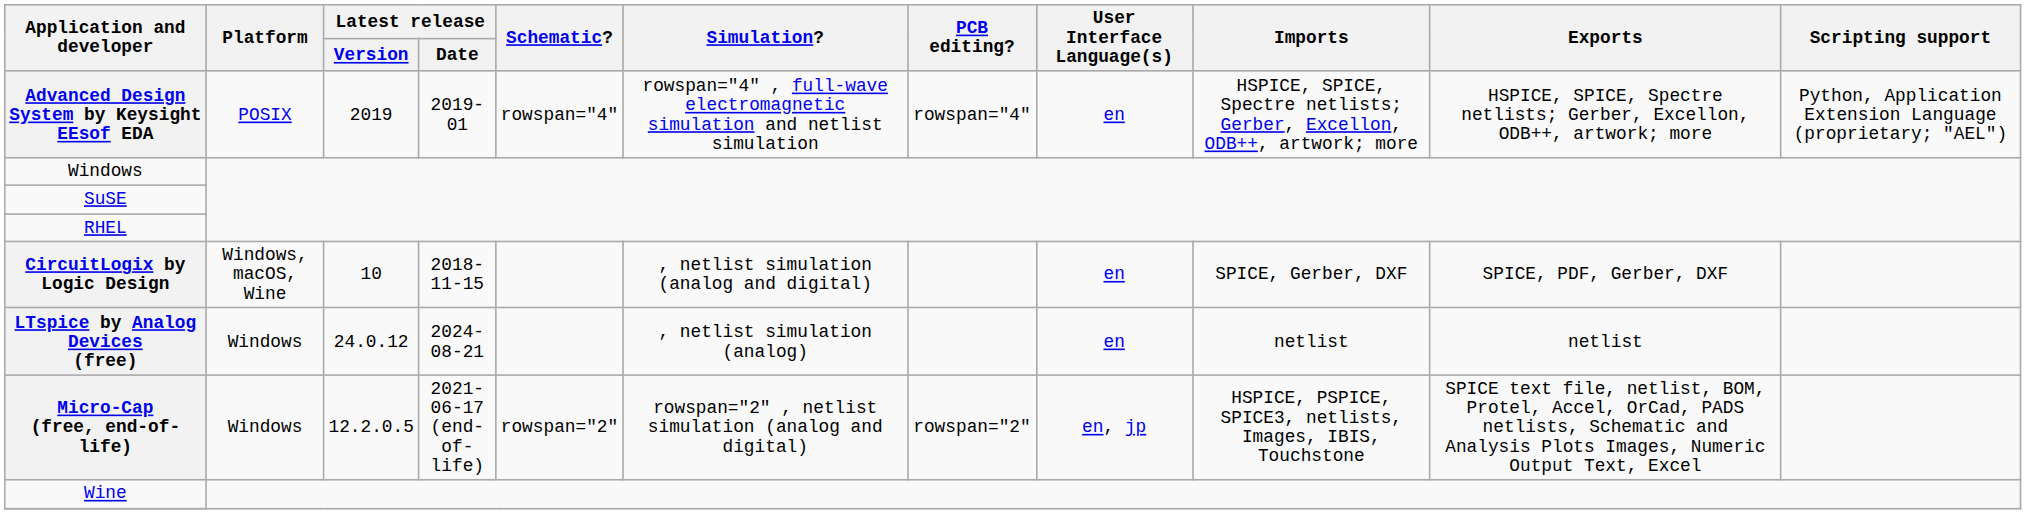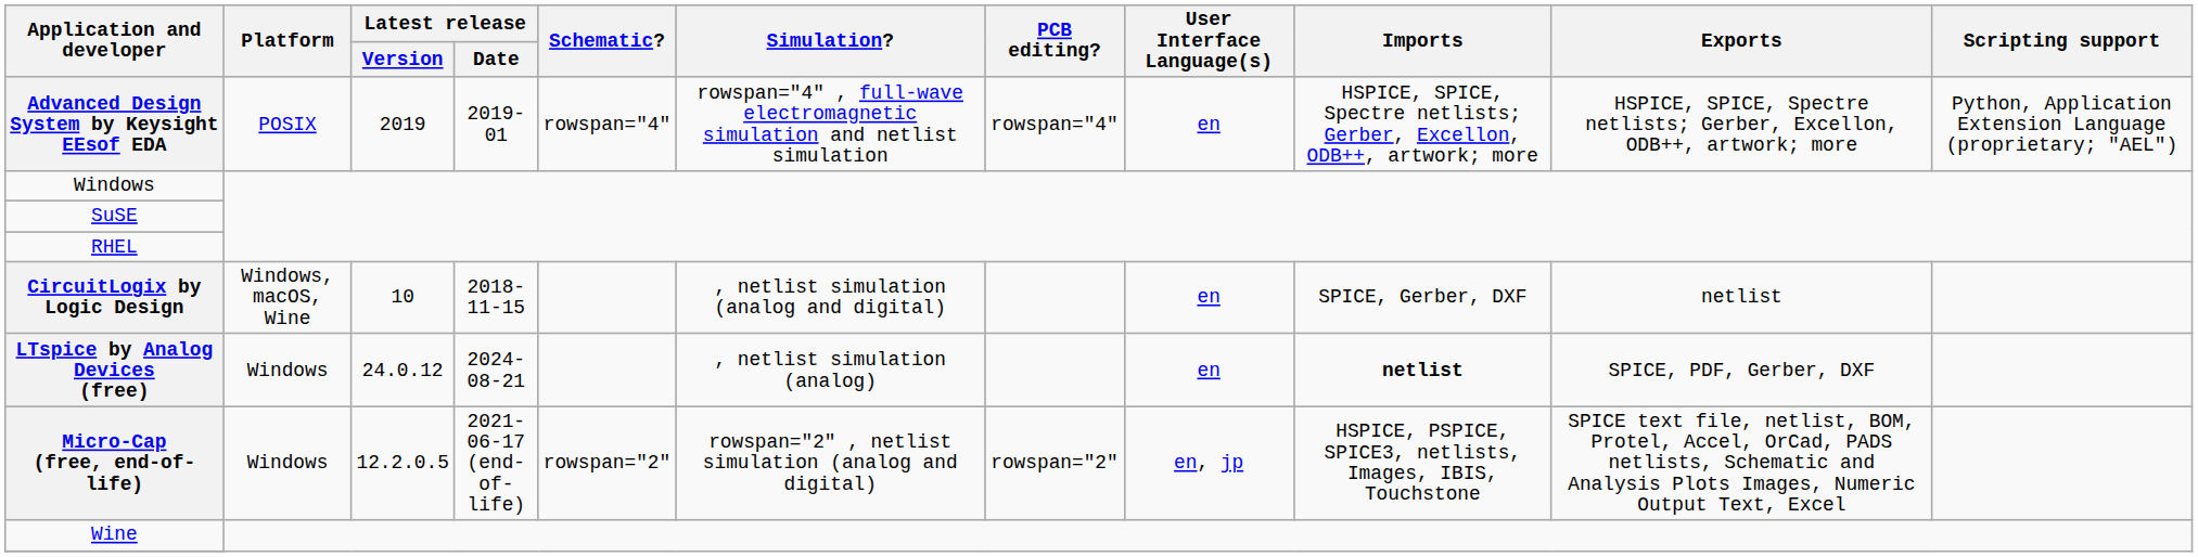CircuitLogix by Logic Design | Exports: SPICE, PDF, Gerber, DXF -> netlist
LTspice by Analog Devices (free) | Imports: normal -> bold
LTspice by Analog Devices (free) | Exports: netlist -> SPICE, PDF, Gerber, DXF
